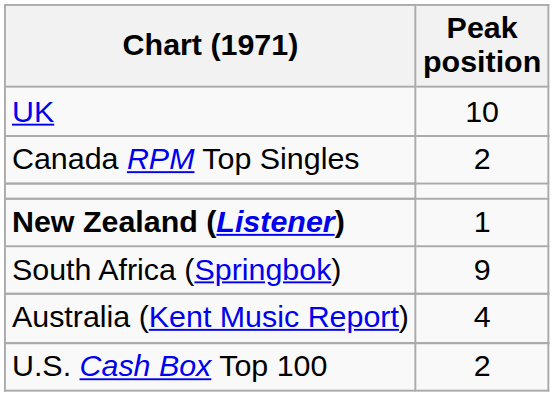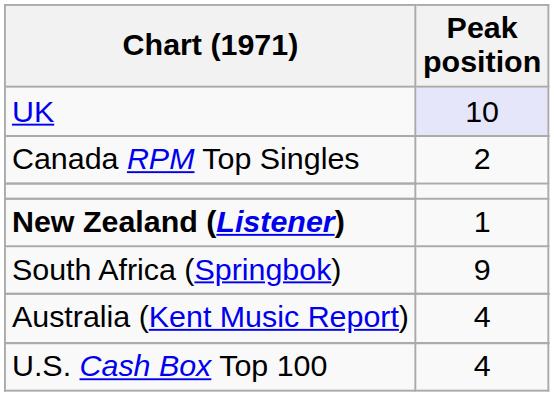row 2 | Peak position: no background -> lavender background
row 8 | Peak position: 2 -> 4
